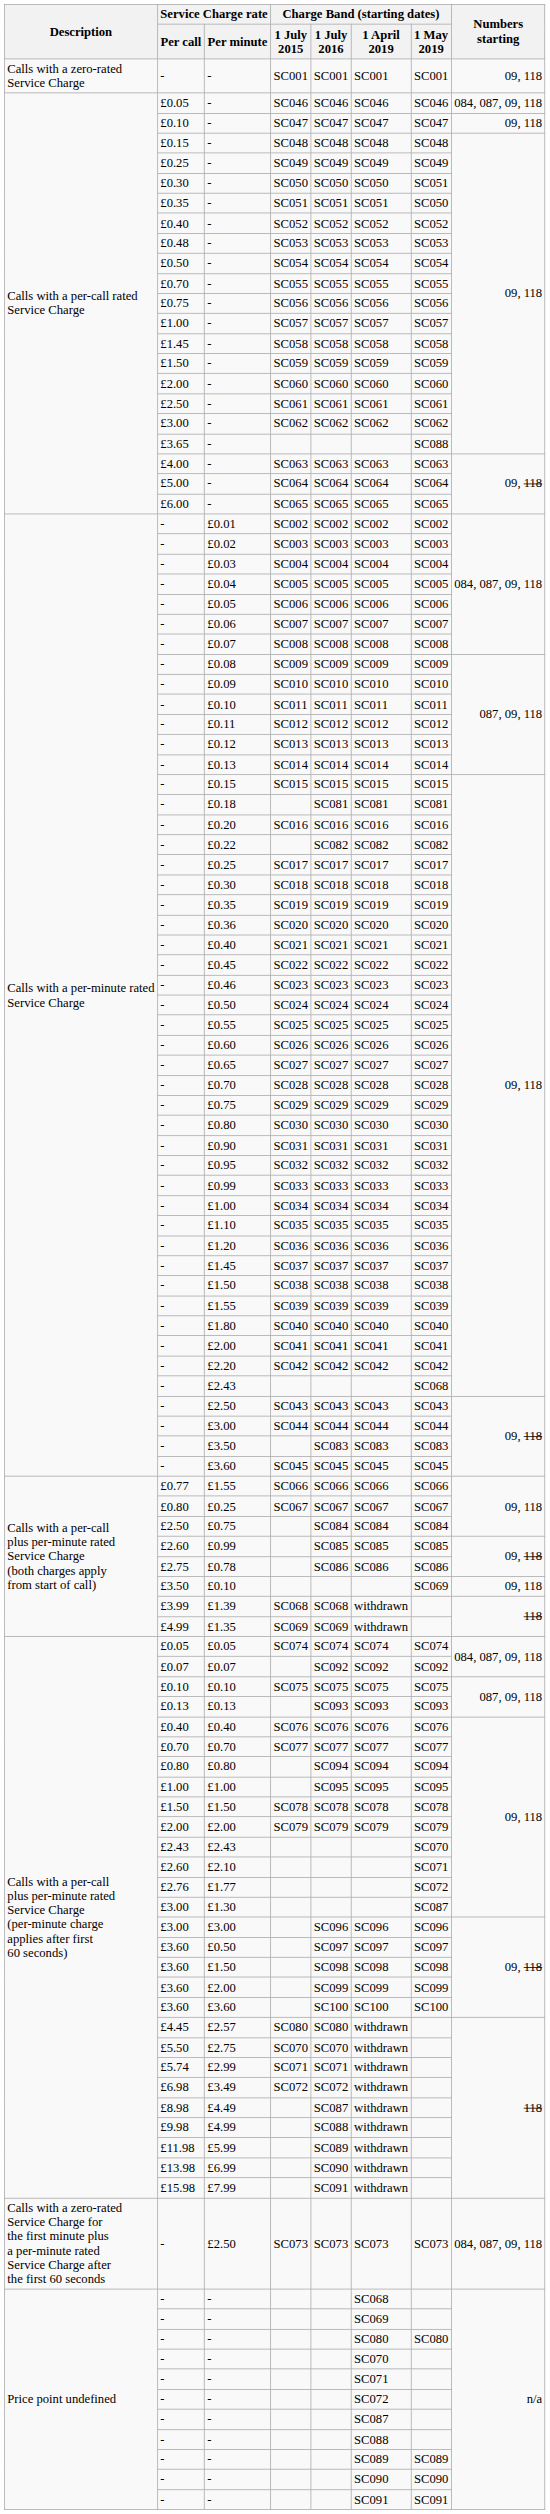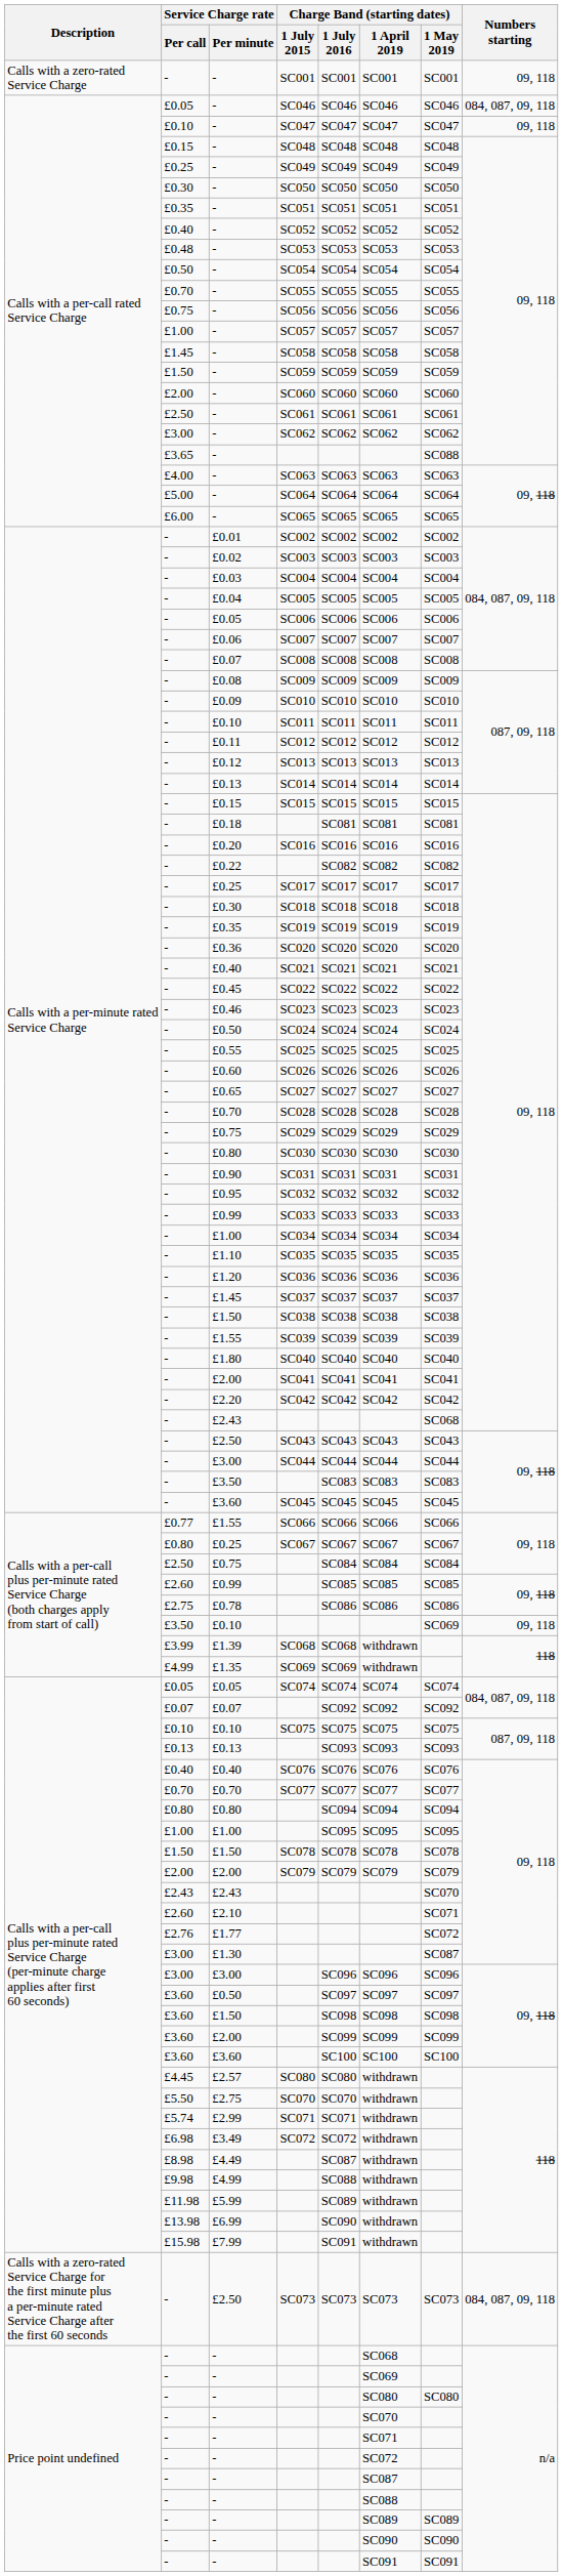row 8 | Charge Band (starting dates) / 1 May 2019: SC051 -> SC050
row 9 | Charge Band (starting dates) / 1 May 2019: SC050 -> SC051
